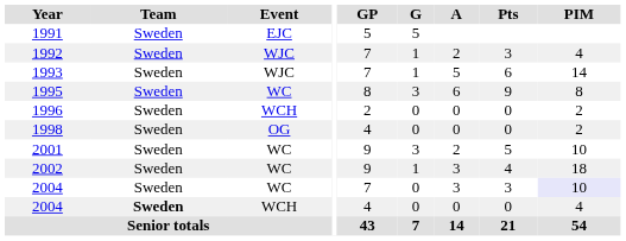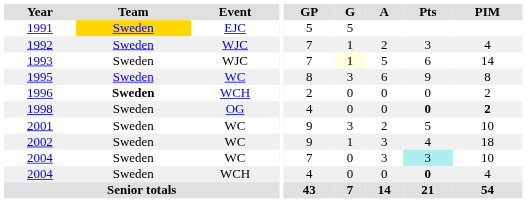1991 | Team: no background -> gold background
1993 | G: no background -> lightyellow background
1996 | Team: normal -> bold
1998 | Pts: normal -> bold
1998 | PIM: normal -> bold
2004 / WC | Pts: no background -> paleturquoise background
2004 / WC | PIM: lavender background -> no background
2004 / WCH | Team: bold -> normal
2004 / WCH | Pts: normal -> bold
